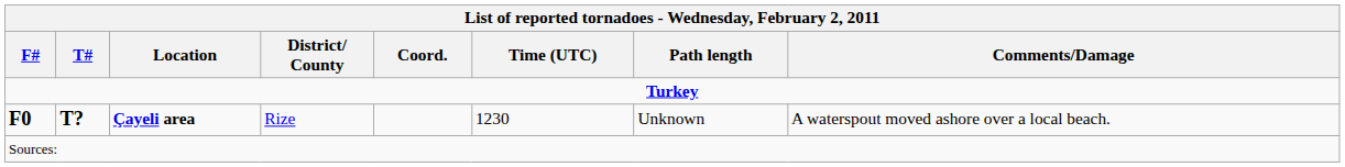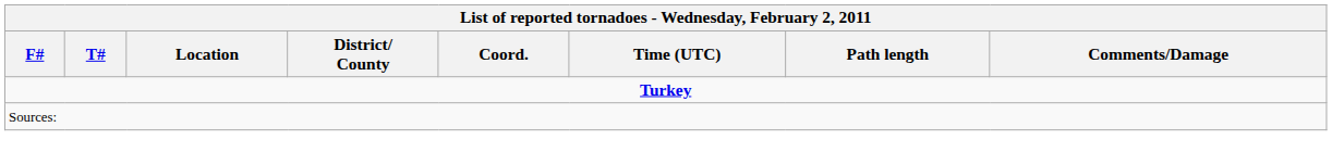- row: F0 | T? | Çayeli area | Rize | 1230 | Unknown | A waterspout moved ashore over a local beach.
